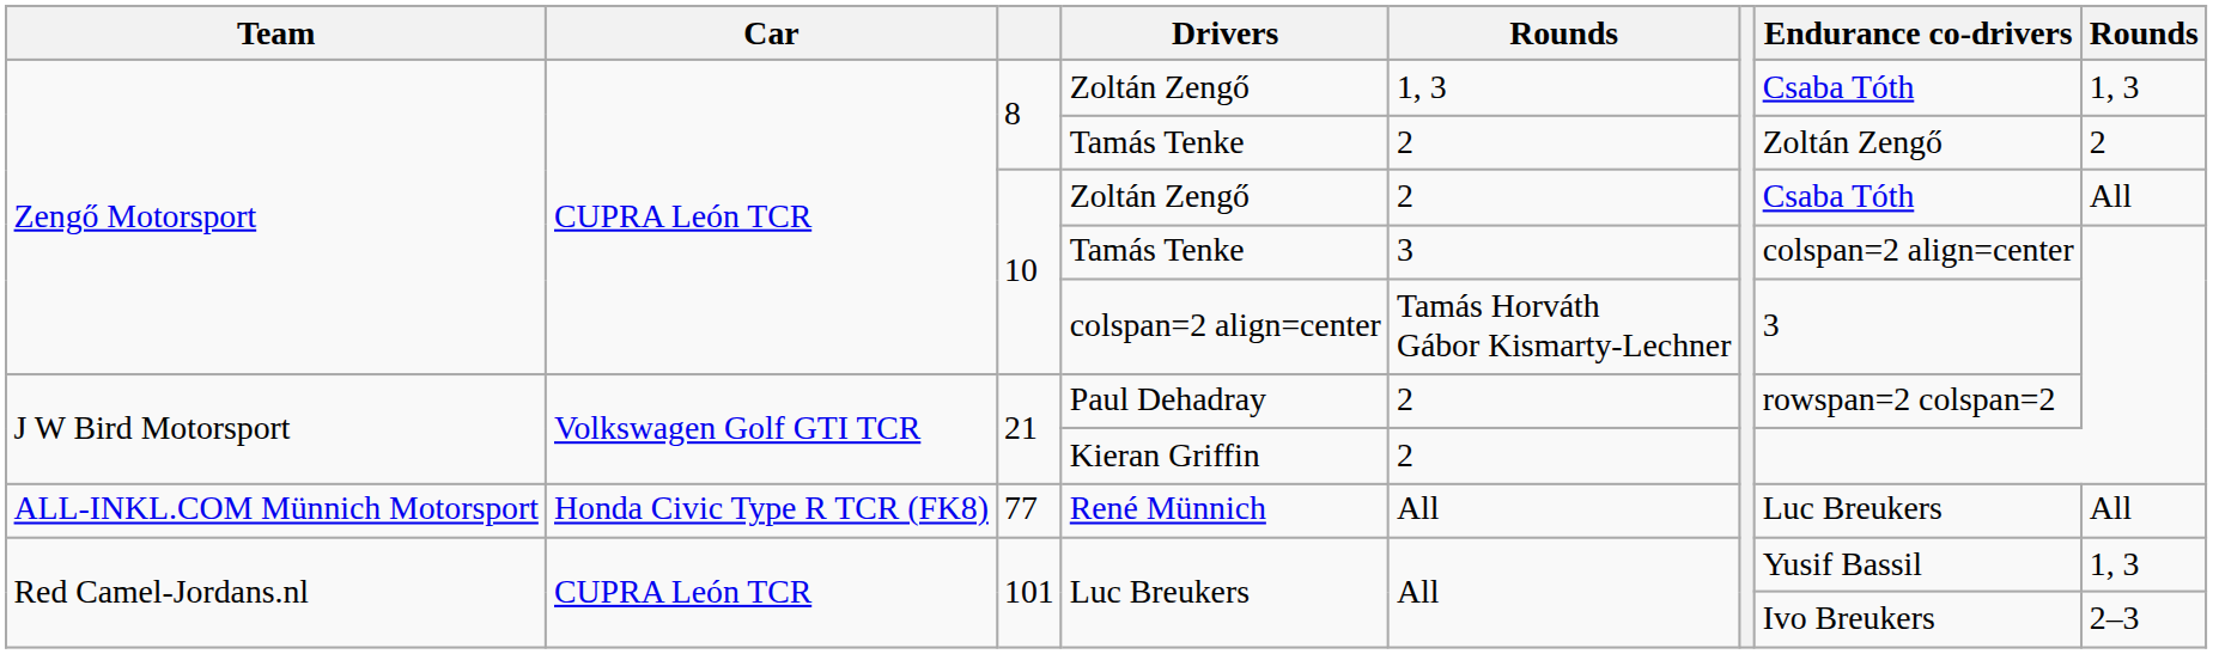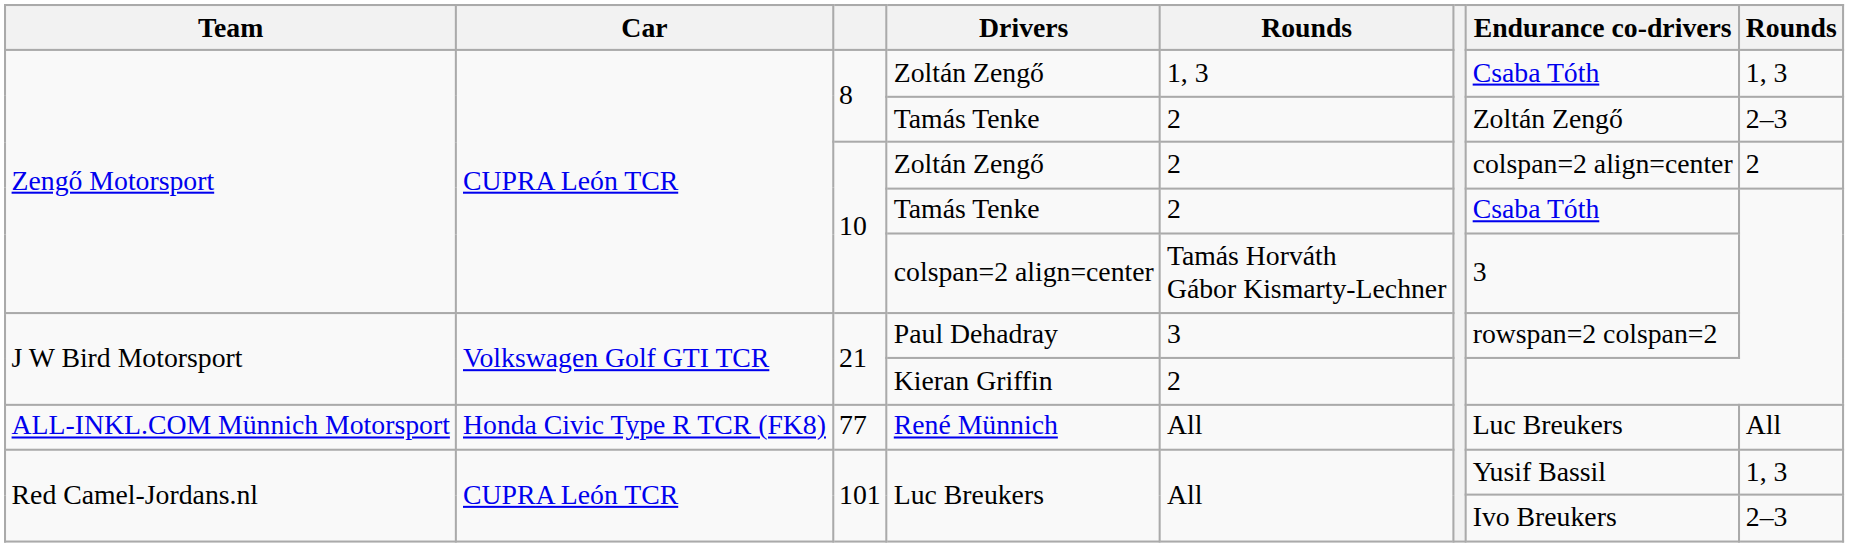8 / Tamás Tenke | column 8: 2 -> 2–3
10 / Zoltán Zengő | Endurance co-drivers: Csaba Tóth -> colspan=2 align=center
10 / Zoltán Zengő | column 8: All -> 2
10 / Tamás Tenke | column 5: 3 -> 2
10 / Tamás Tenke | Endurance co-drivers: colspan=2 align=center -> Csaba Tóth
Paul Dehadray | column 5: 2 -> 3
